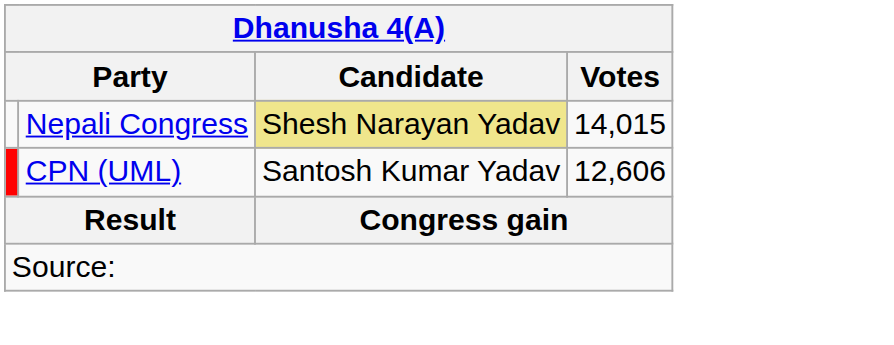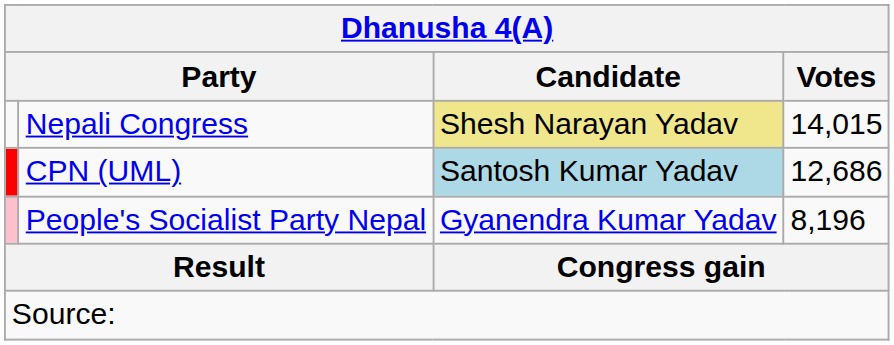CPN (UML) | Candidate: no background -> lightblue background
CPN (UML) | Votes: 12,606 -> 12,686
+ row: People's Socialist Party Nepal | Gyanendra Kumar Yadav | 8,196
